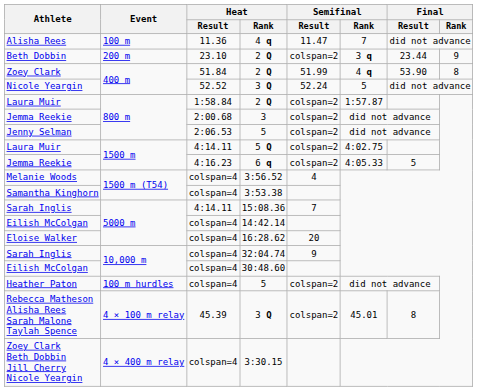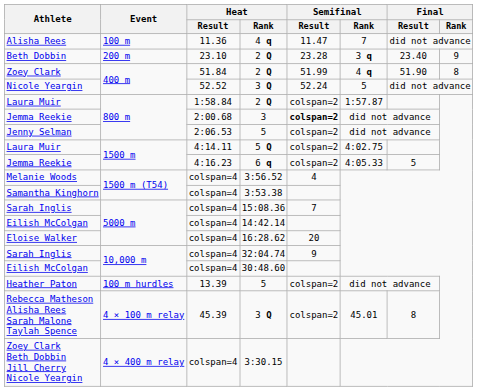Beth Dobbin | Semifinal / Result: colspan=2 -> 23.28
Beth Dobbin | Final / Result: 23.44 -> 23.40
Zoey Clark | Final / Result: 53.90 -> 51.90
Jemma Reekie / 3 | Semifinal / Result: normal -> bold
Sarah Inglis / 15:08.36 | Heat / Result: 4:14.11 -> colspan=4
Heather Paton | Heat / Result: colspan=4 -> 13.39
